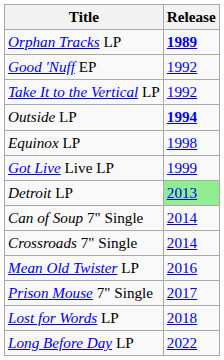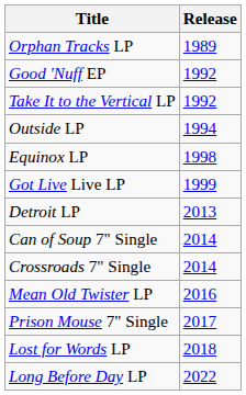Orphan Tracks LP | Release: bold -> normal
Outside LP | Release: bold -> normal
Detroit LP | Release: lightgreen background -> no background
